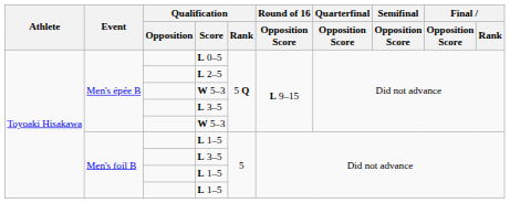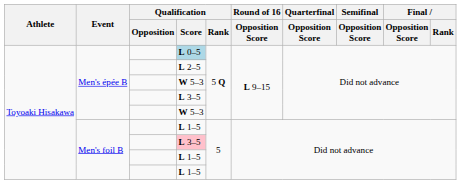L 0–5 | Qualification / Score: no background -> lightblue background
Men's foil B / L 3–5 | Qualification / Score: no background -> pink background
